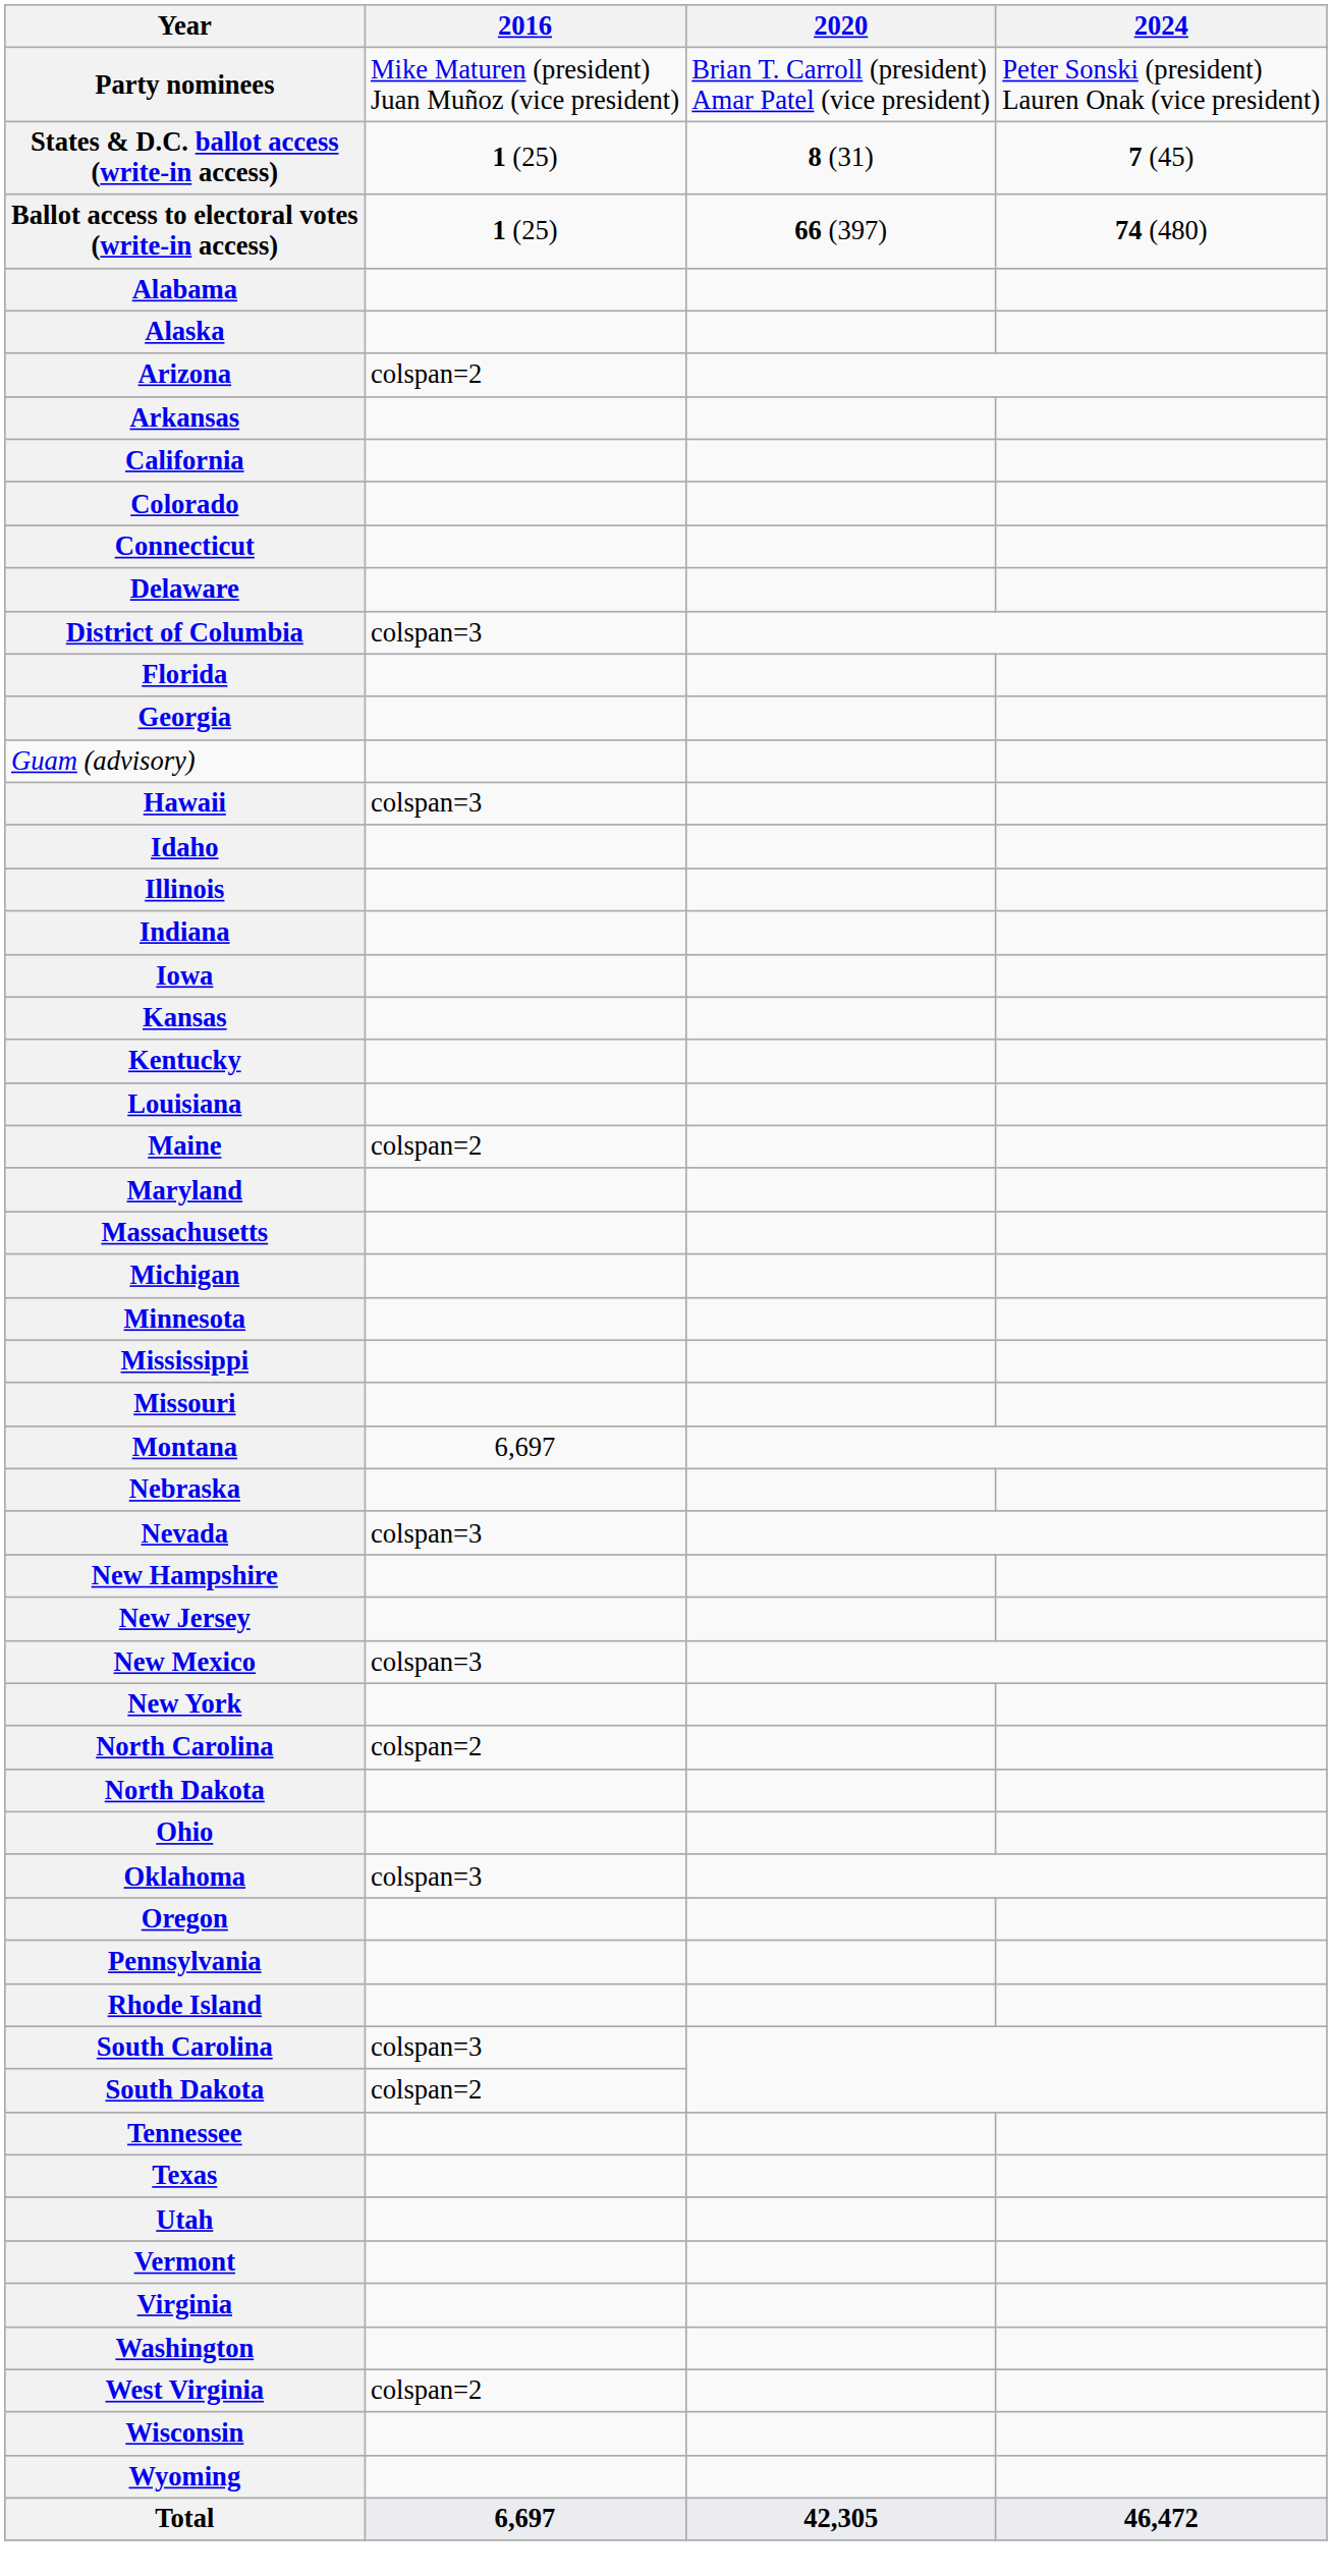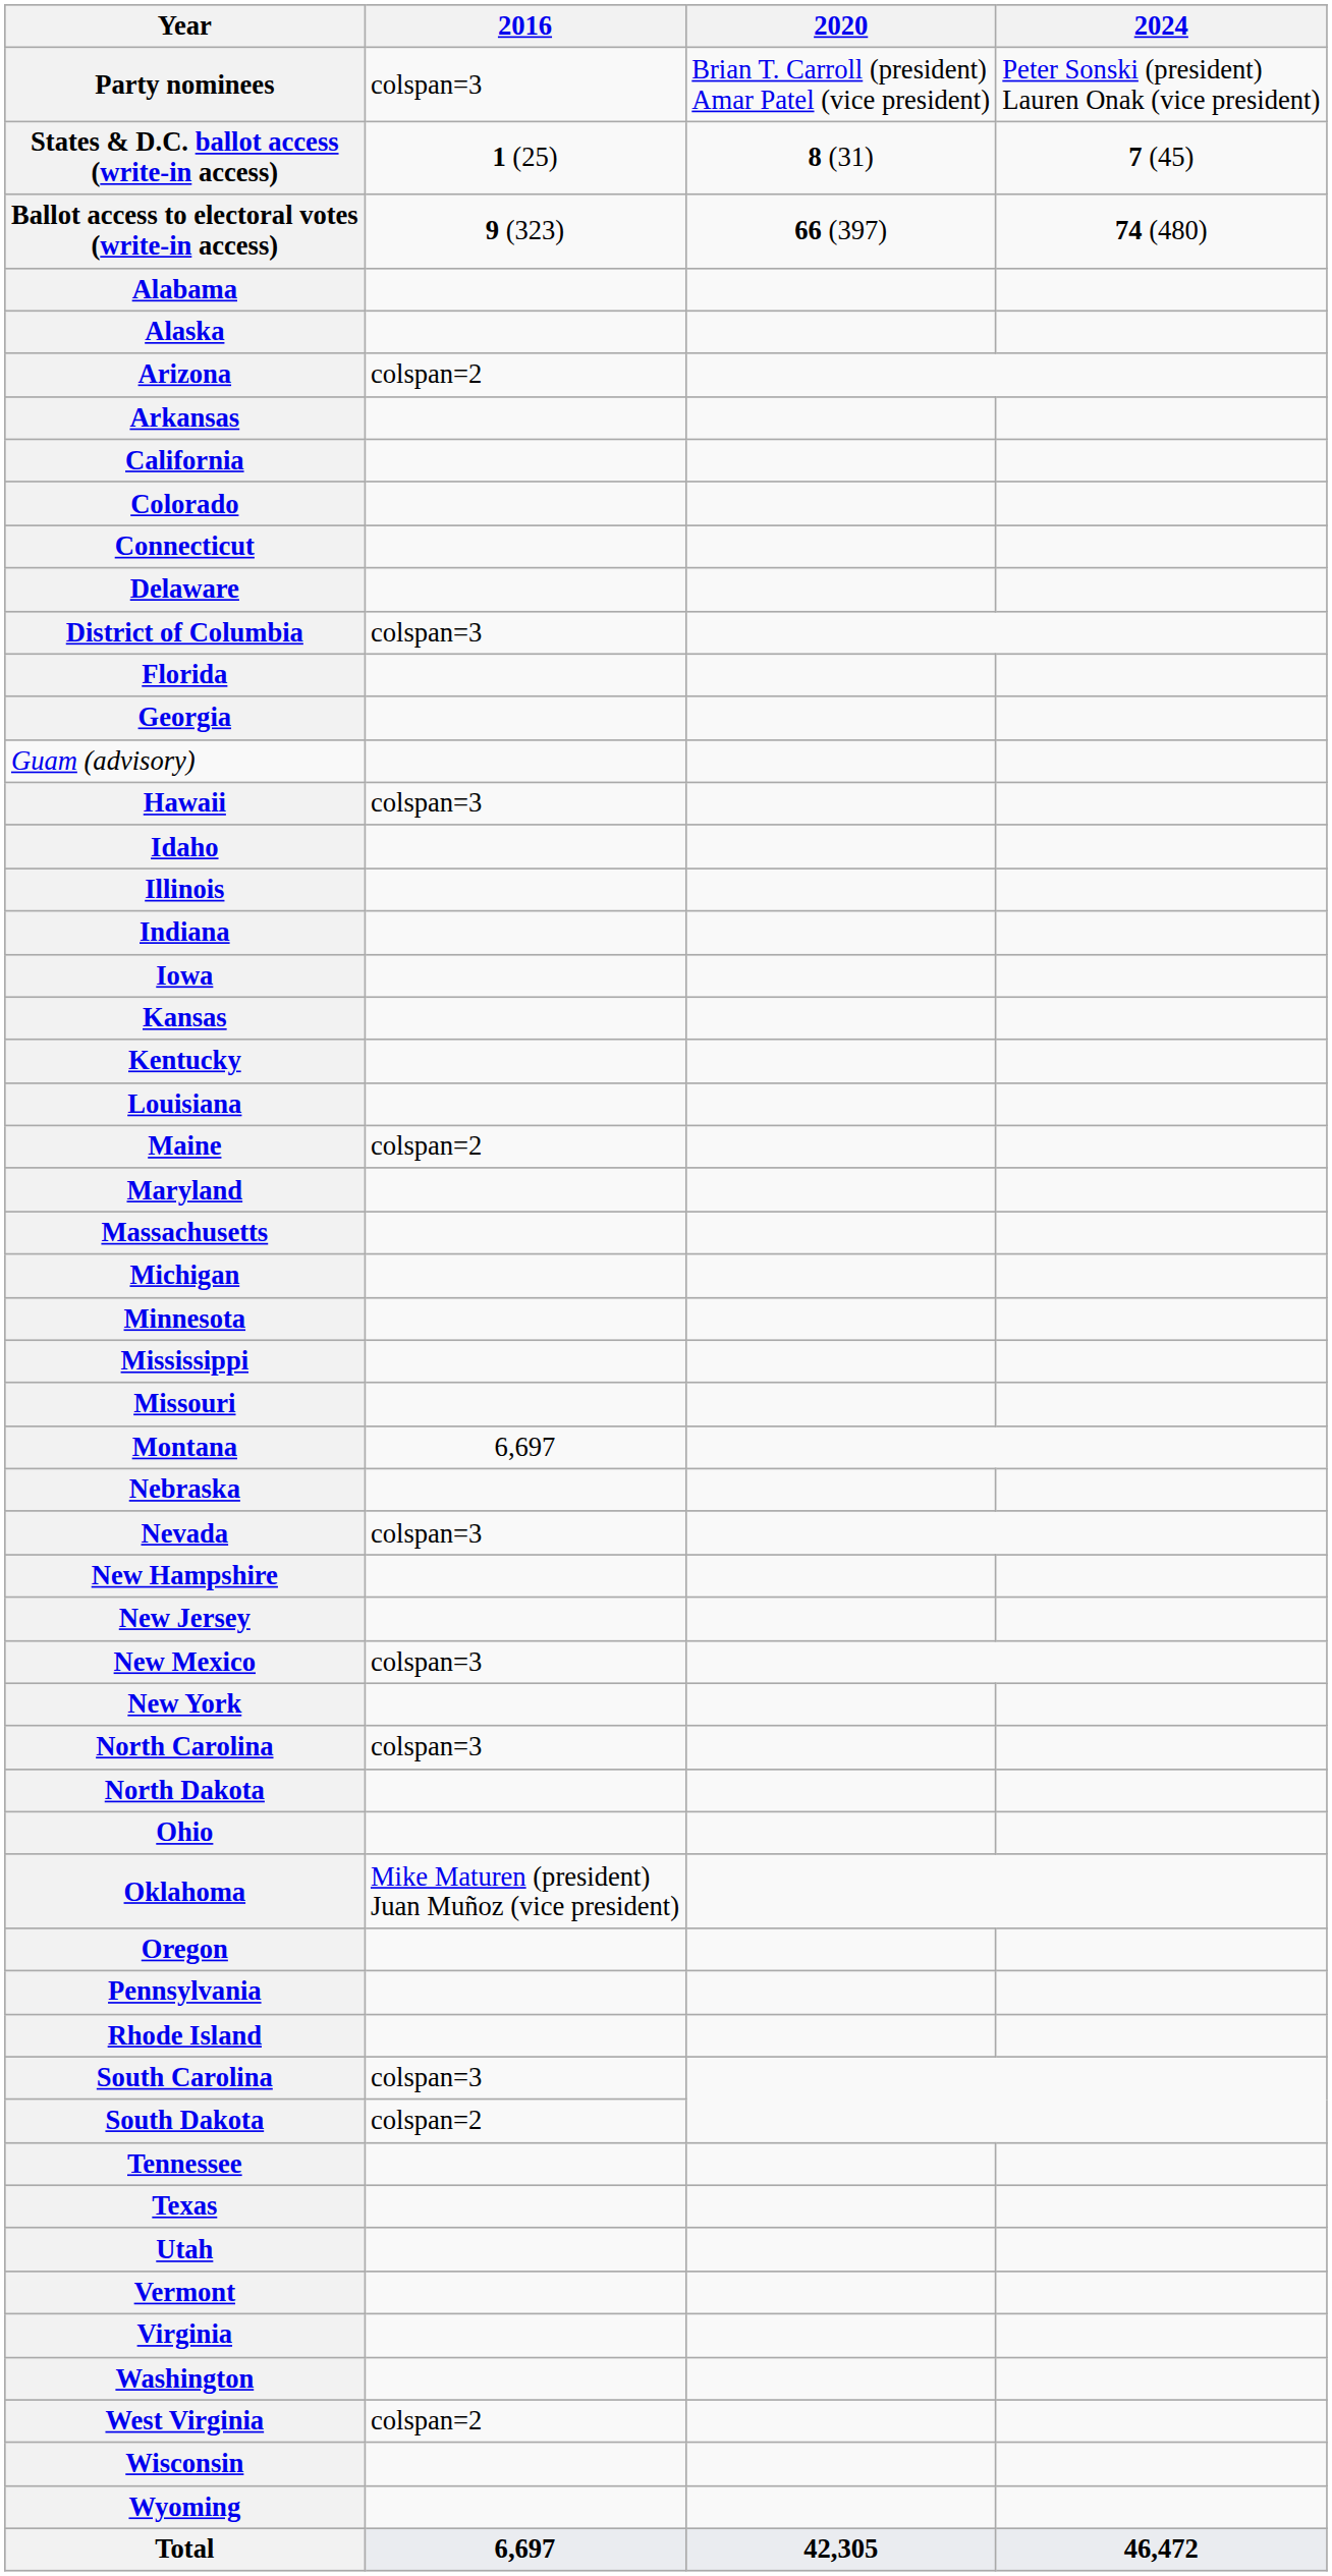Party nominees | 2016: Mike Maturen (president) Juan Muñoz (vice president) -> colspan=3
Ballot access to electoral votes (write-in access) | 2016: 1 (25) -> 9 (323)
North Carolina | 2016: colspan=2 -> colspan=3
Oklahoma | 2016: colspan=3 -> Mike Maturen (president) Juan Muñoz (vice president)
